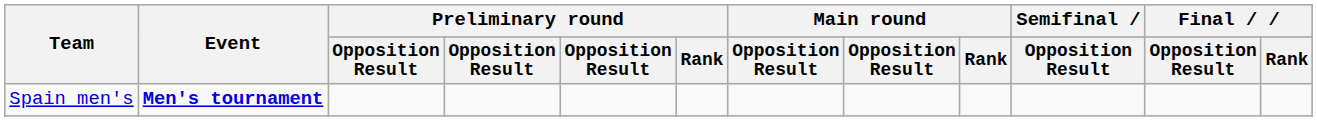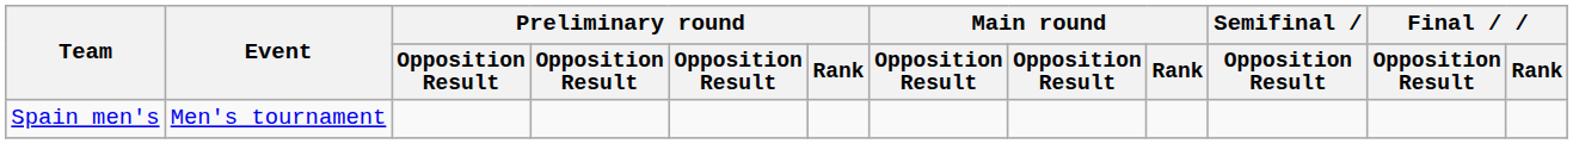Spain men's | Event: bold -> normal
